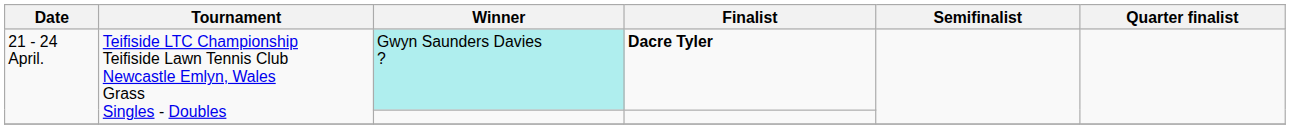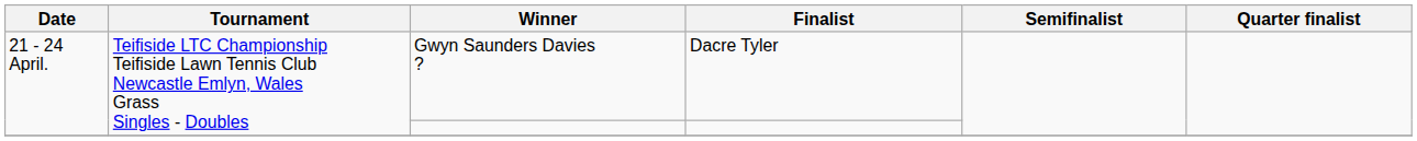Gwyn Saunders Davies ? | Winner: paleturquoise background -> no background
Gwyn Saunders Davies ? | Finalist: bold -> normal
